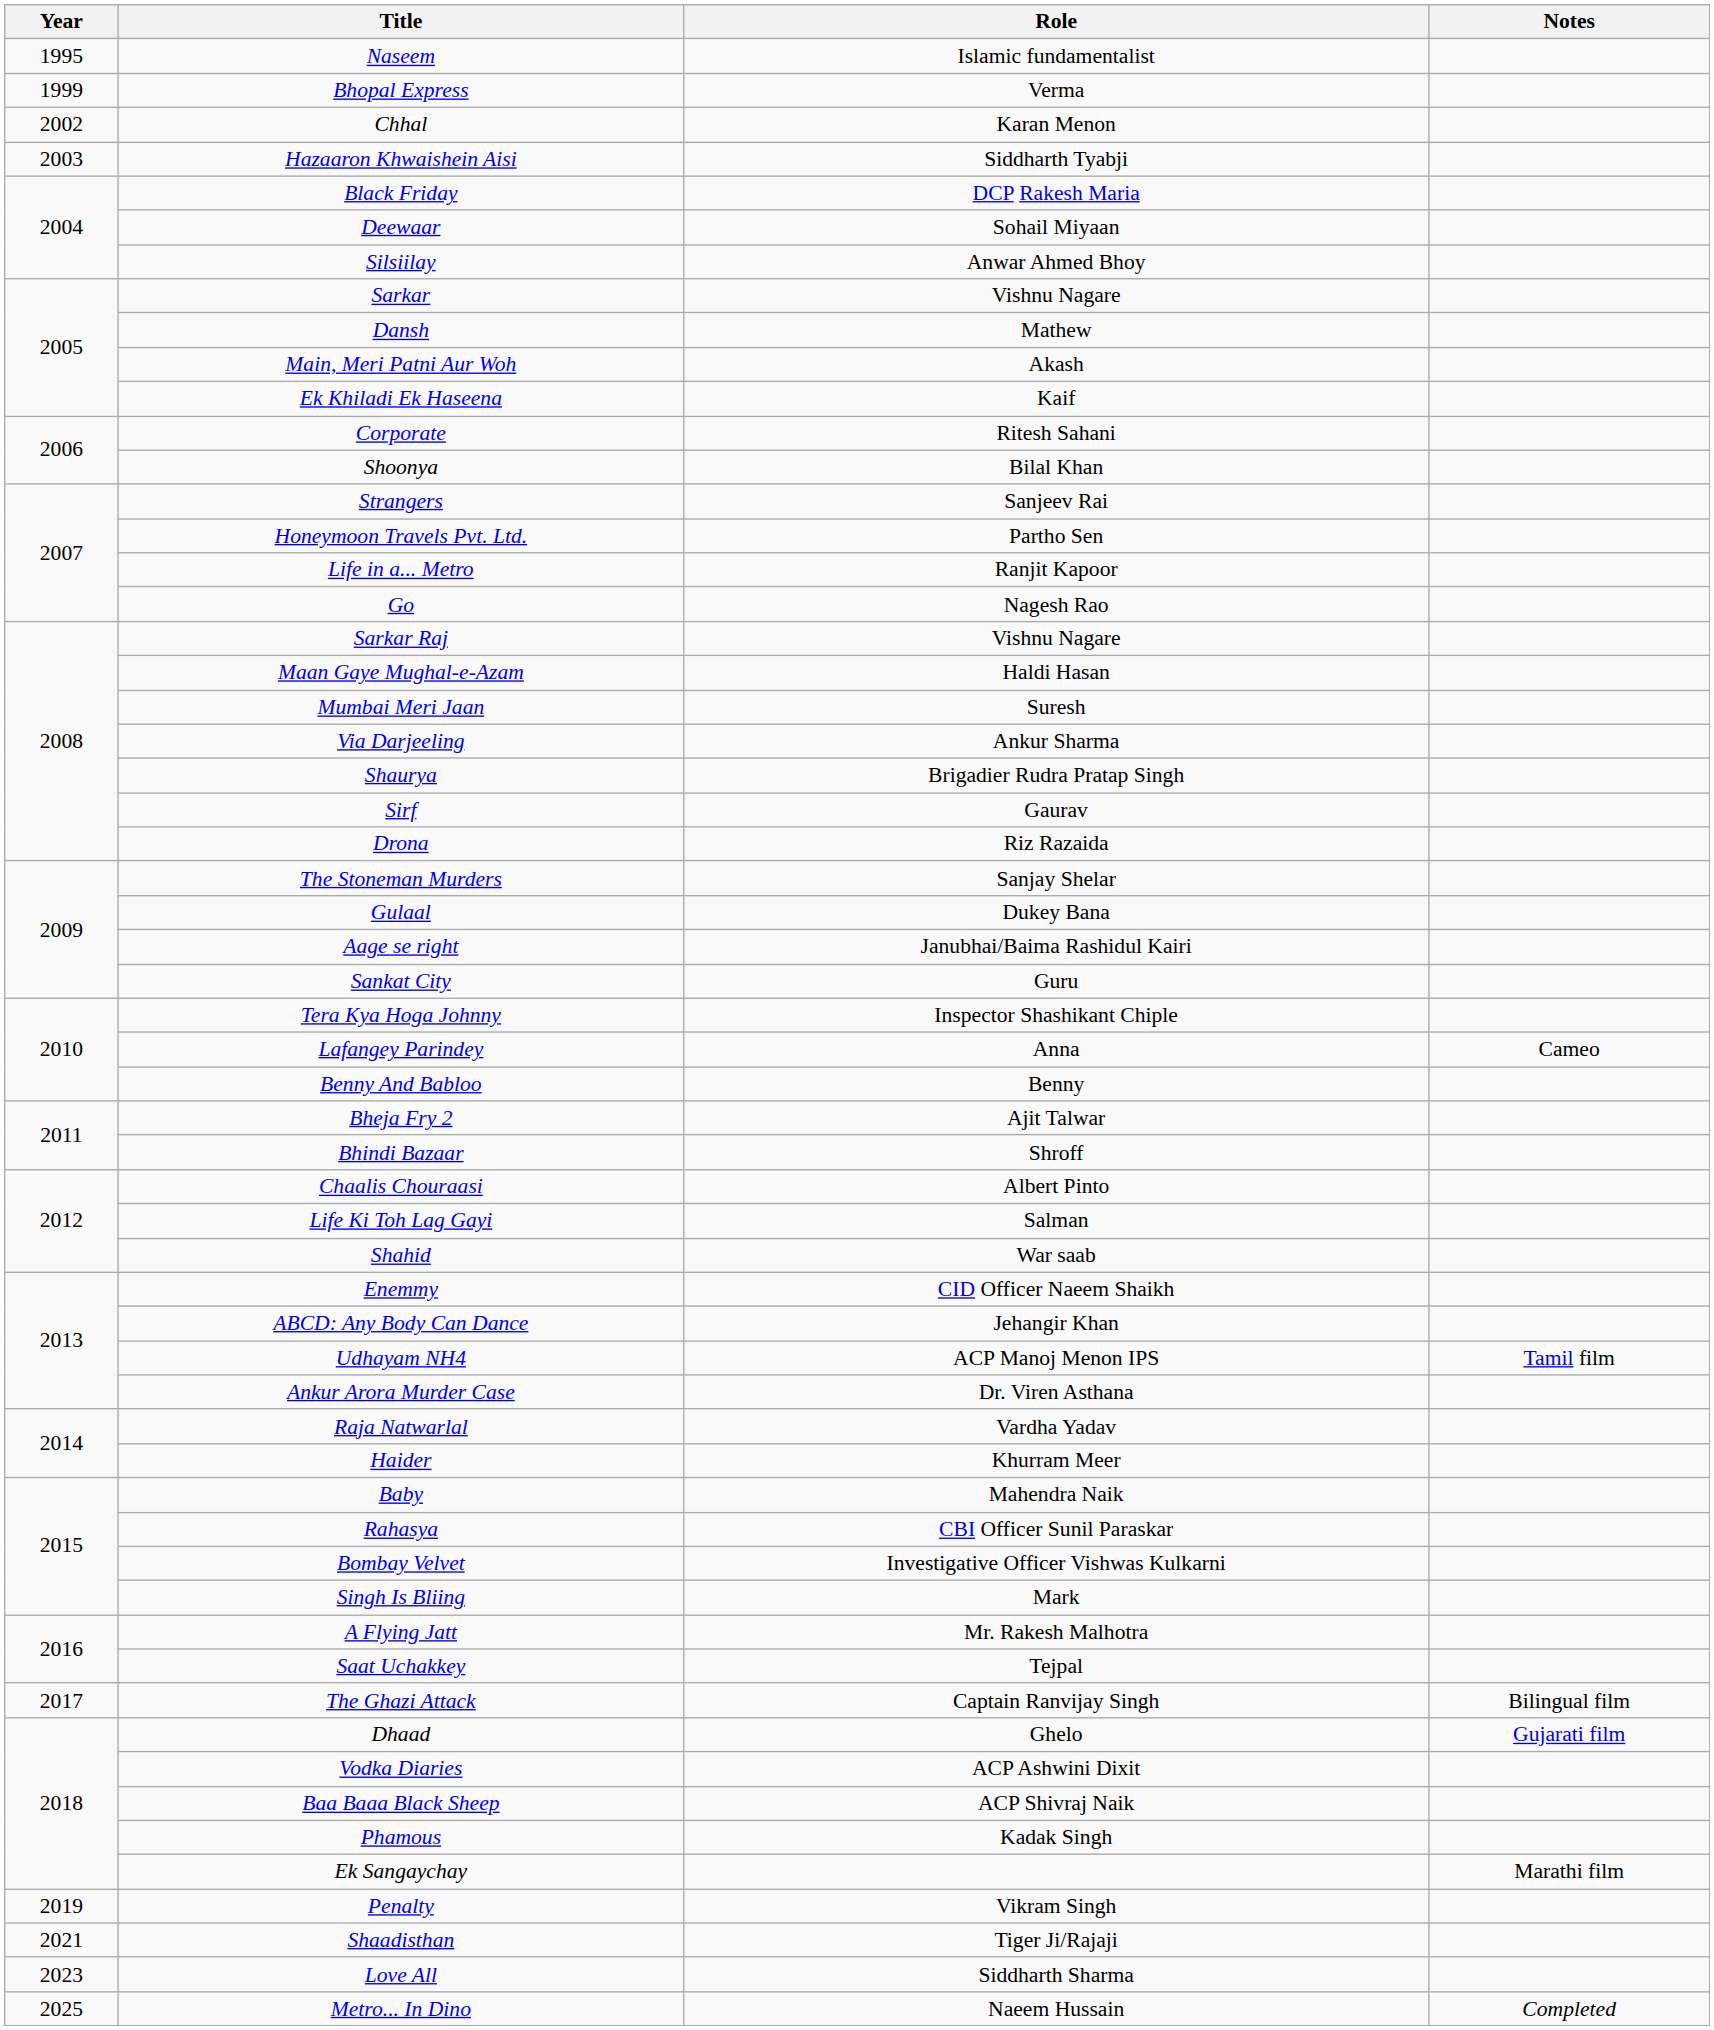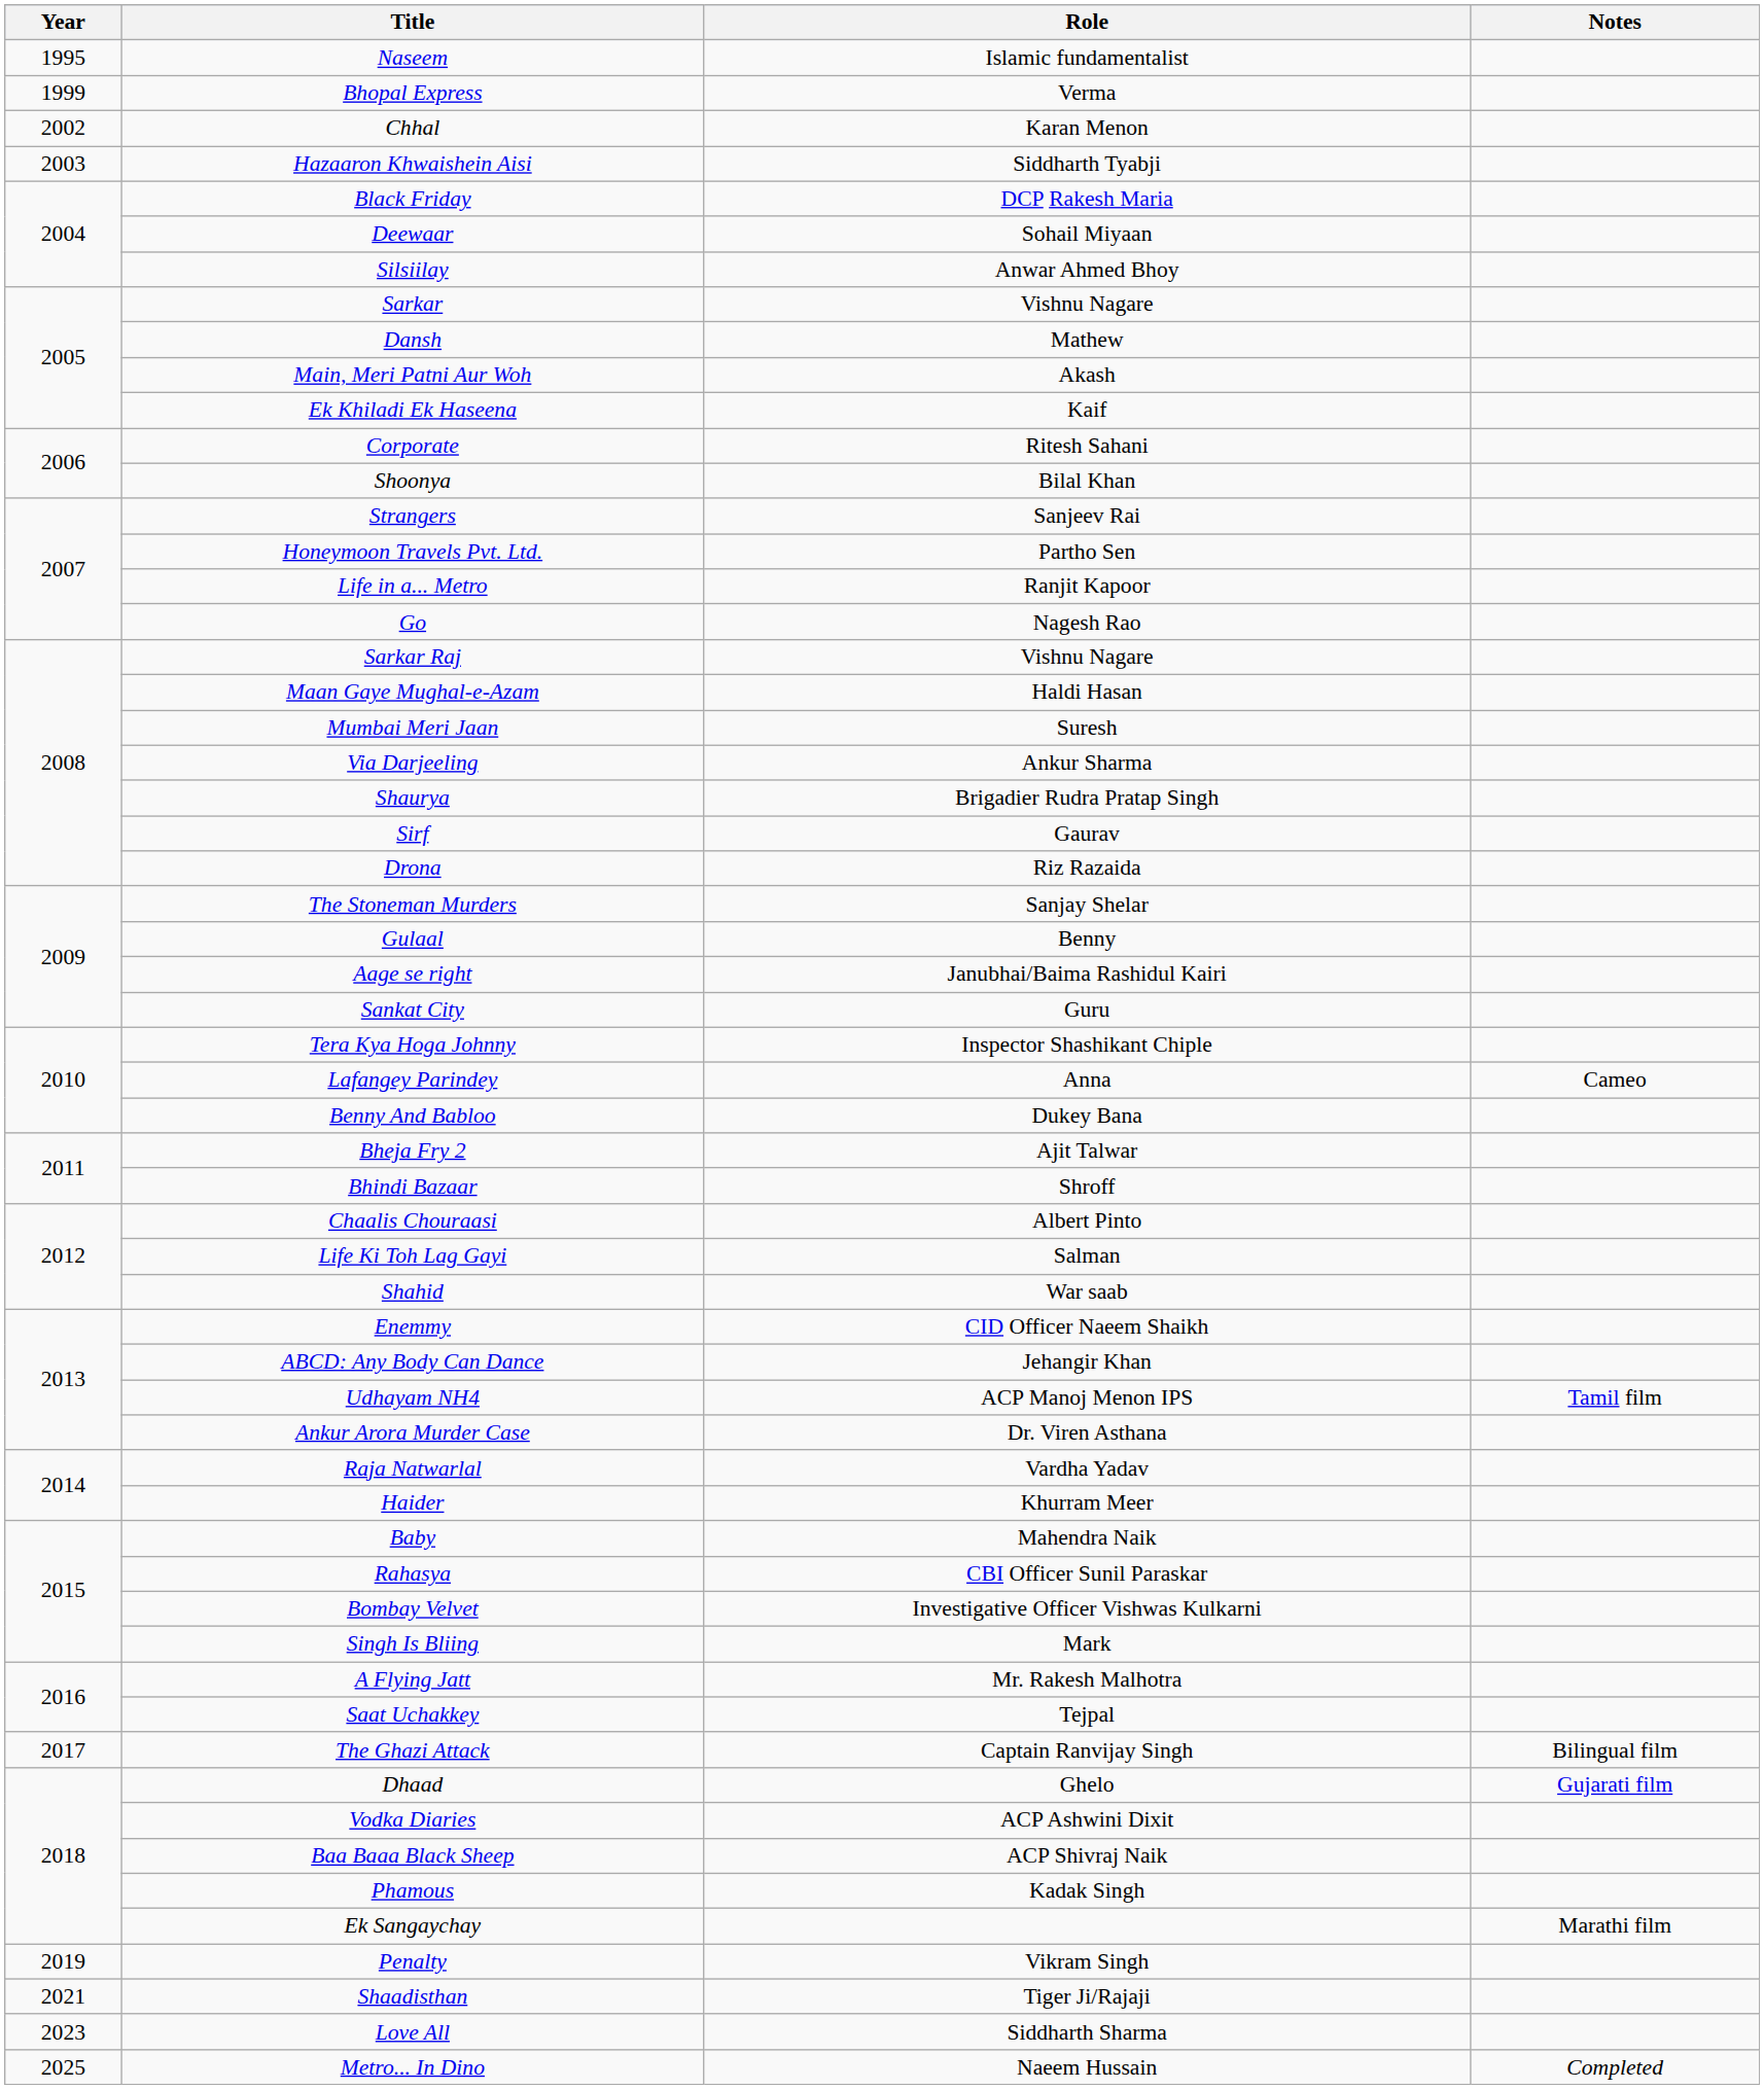Gulaal | Role: Dukey Bana -> Benny
Benny And Babloo | Role: Benny -> Dukey Bana
